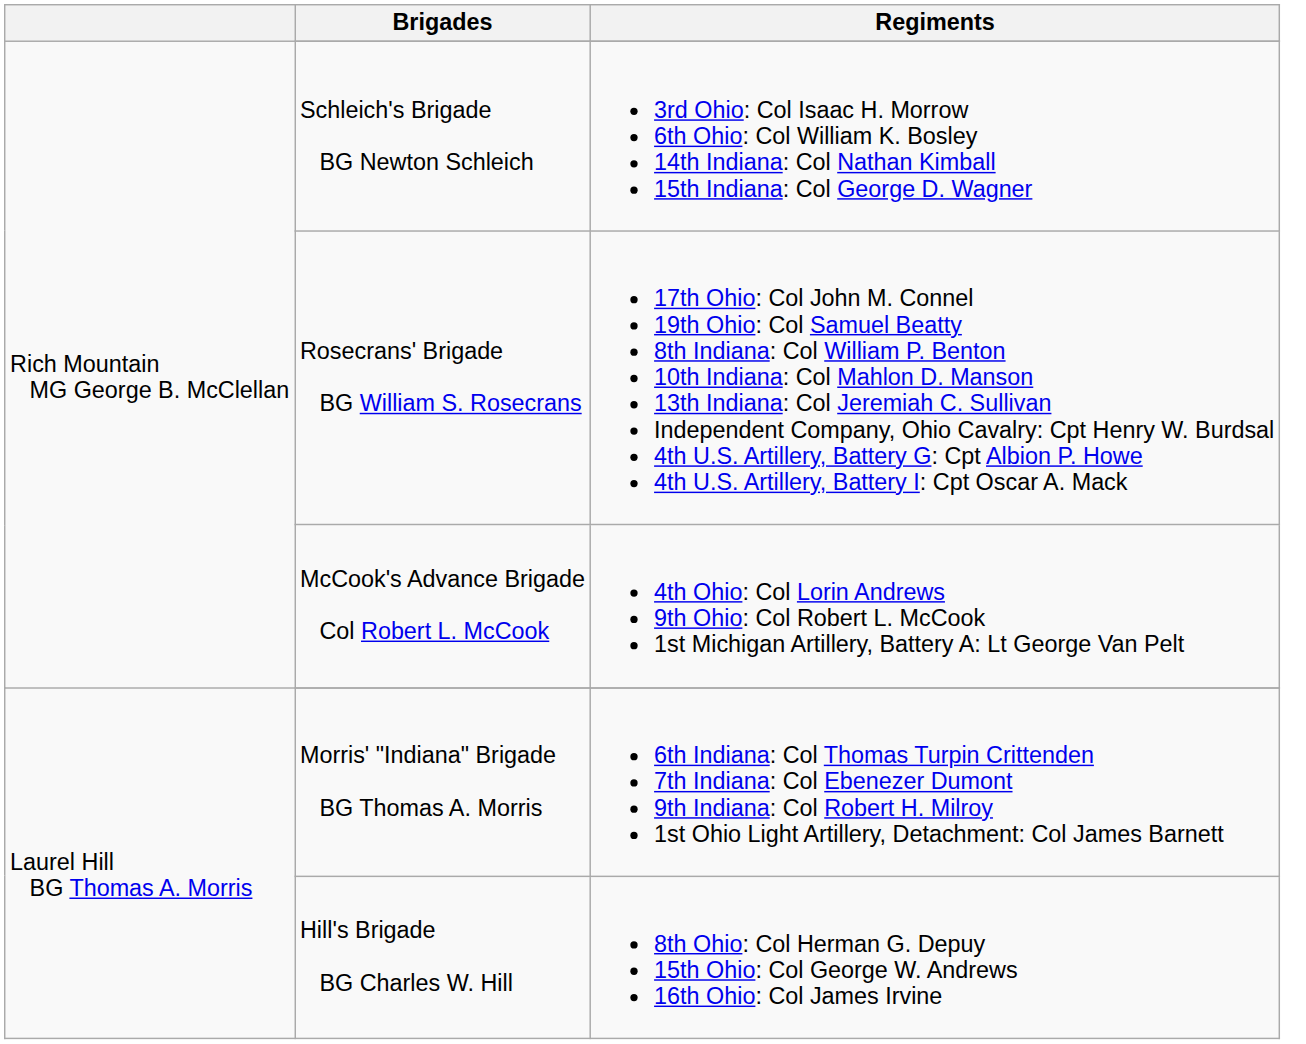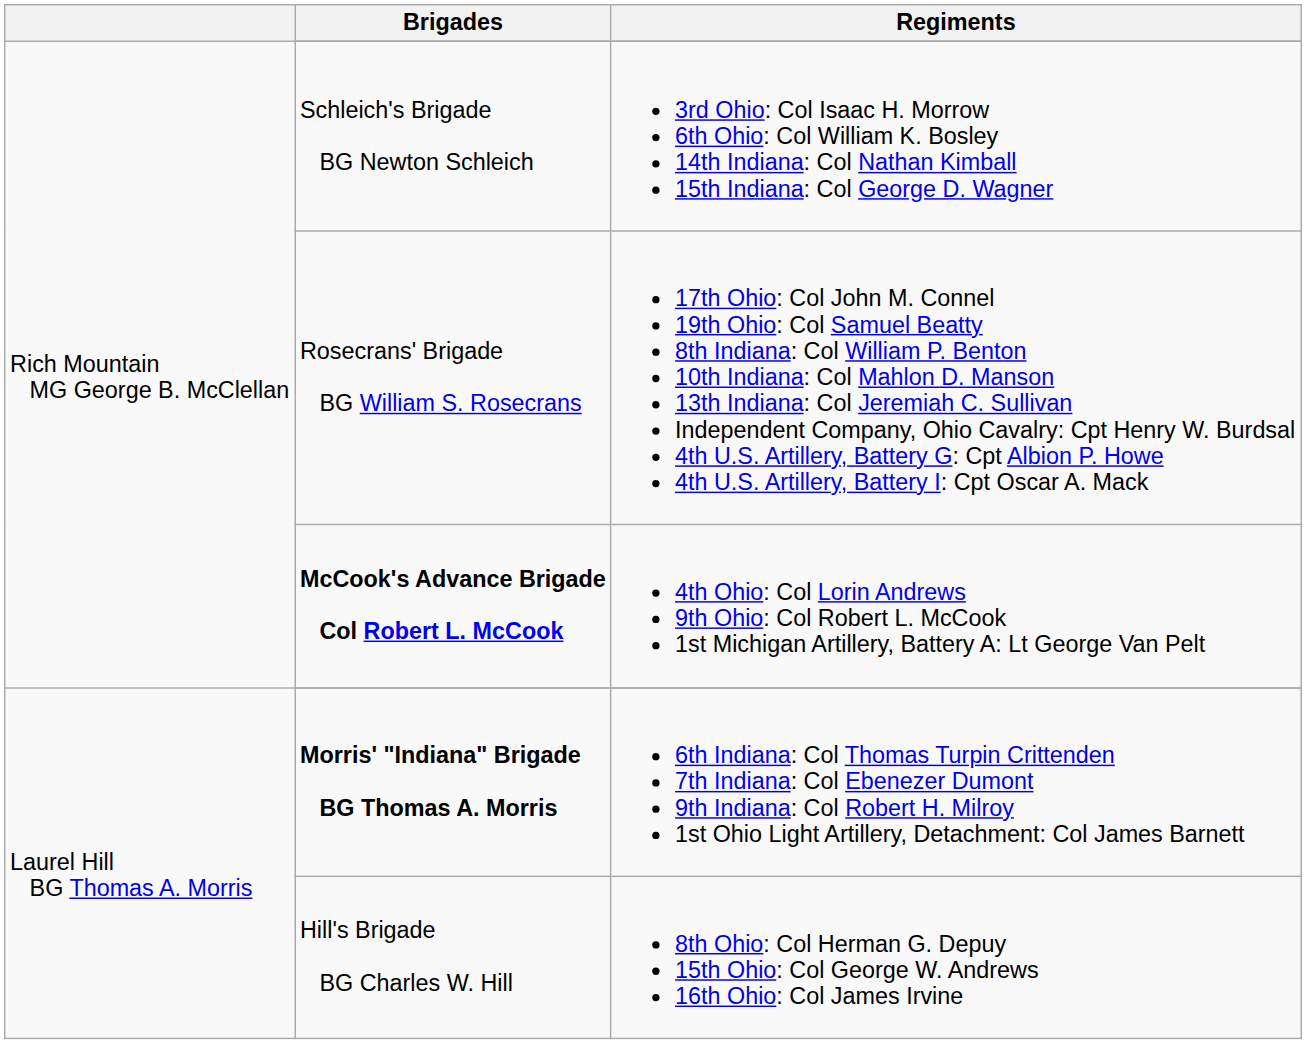McCook's Advance Brigade Col Robert L. McCook | Brigades: normal -> bold
Morris' "Indiana" Brigade BG Thomas A. Morris | Brigades: normal -> bold
